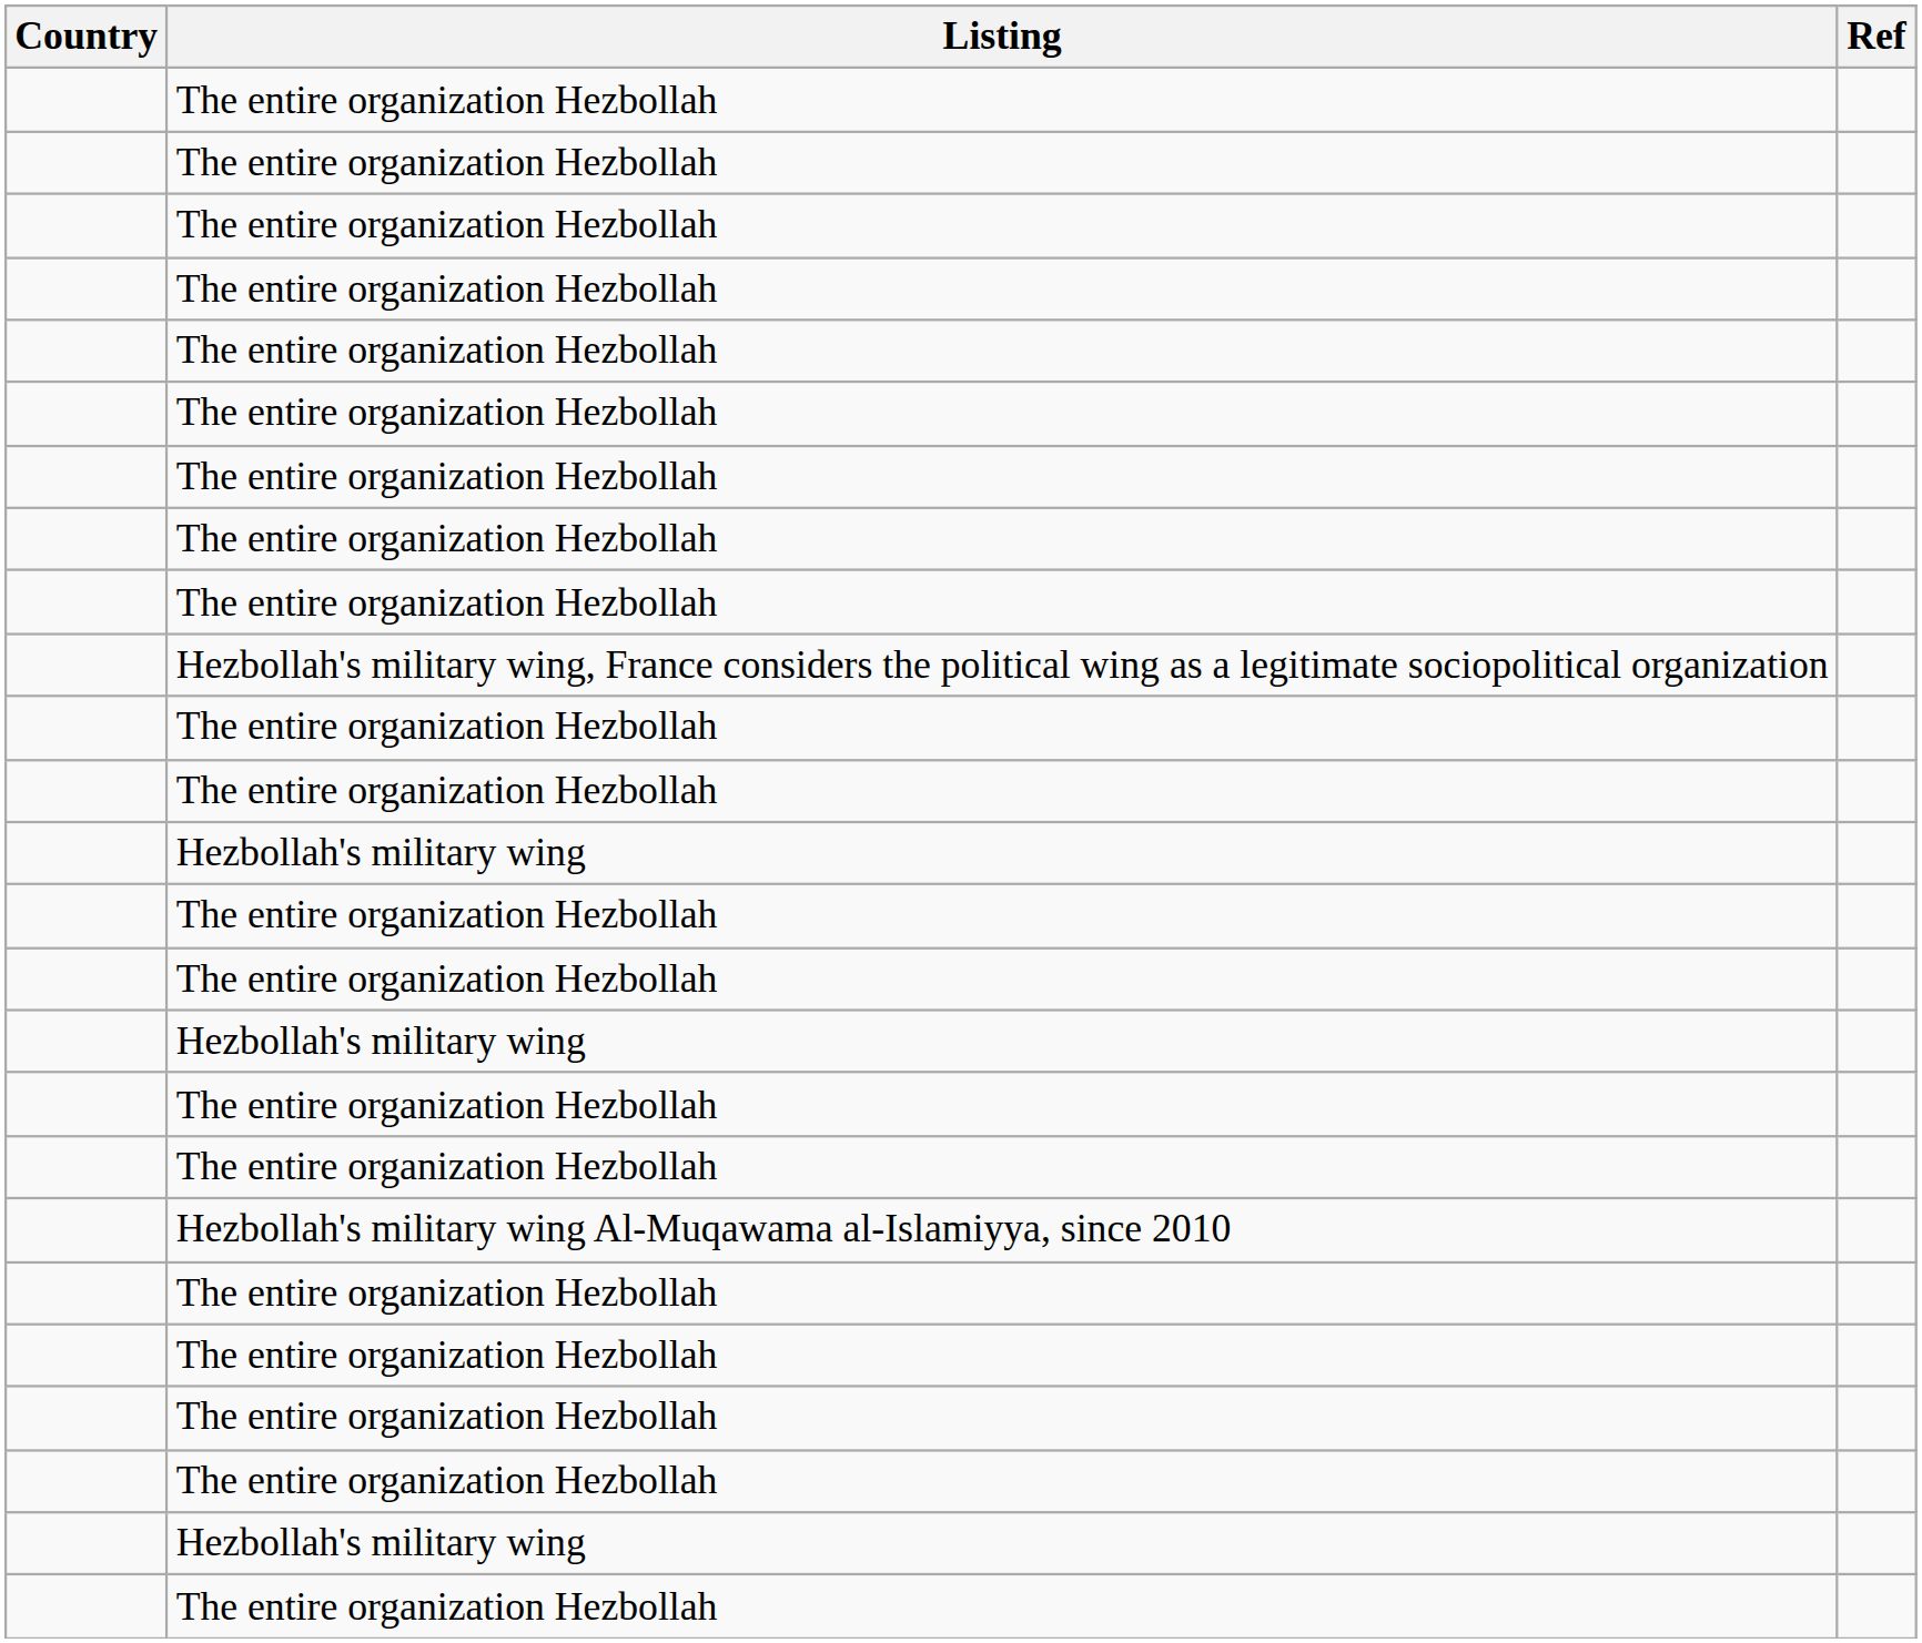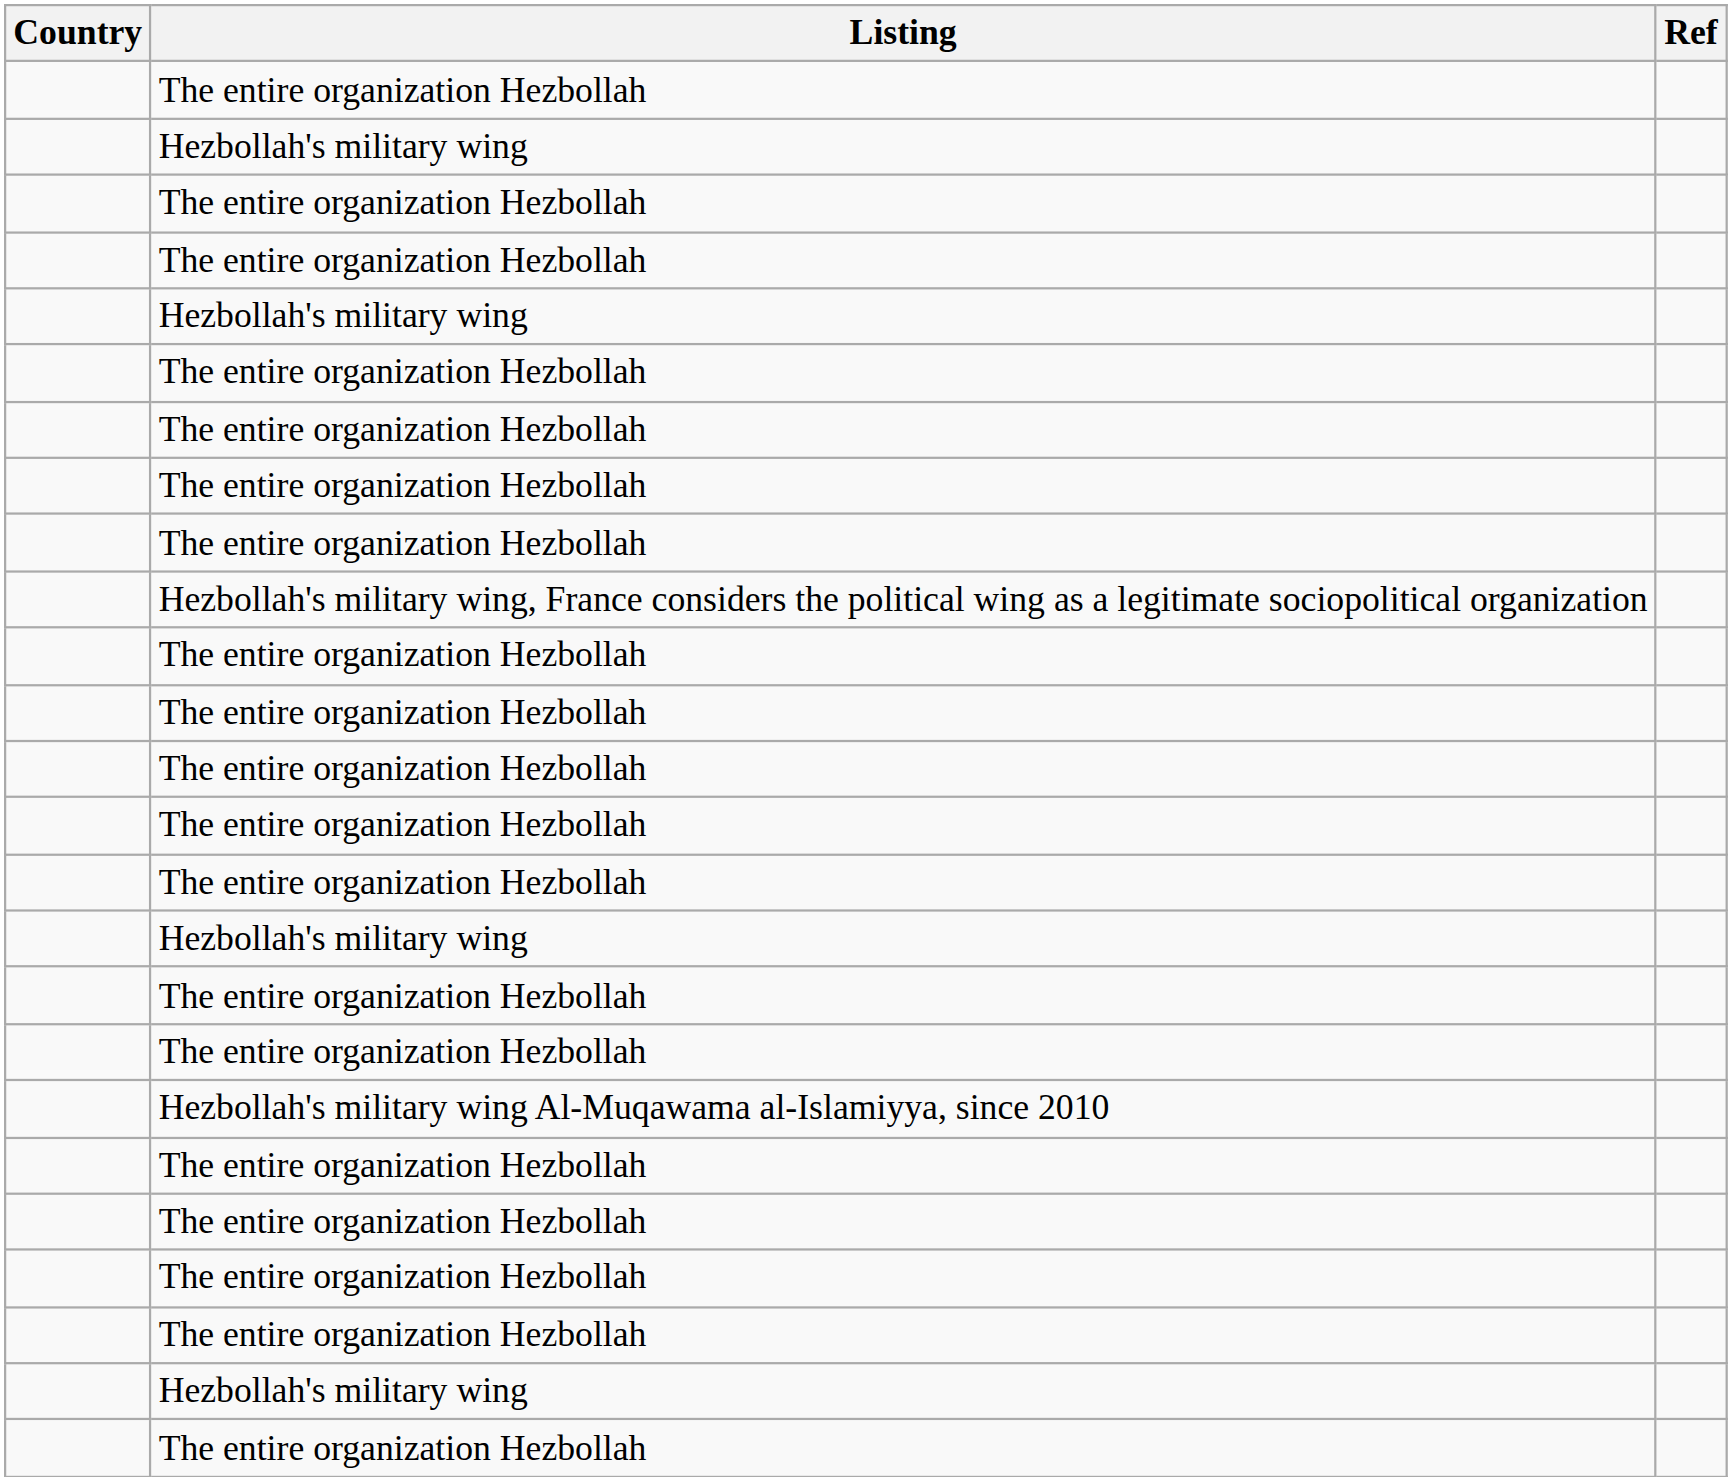row 3 | Listing: The entire organization Hezbollah -> Hezbollah's military wing
row 6 | Listing: The entire organization Hezbollah -> Hezbollah's military wing
row 14 | Listing: Hezbollah's military wing -> The entire organization Hezbollah
